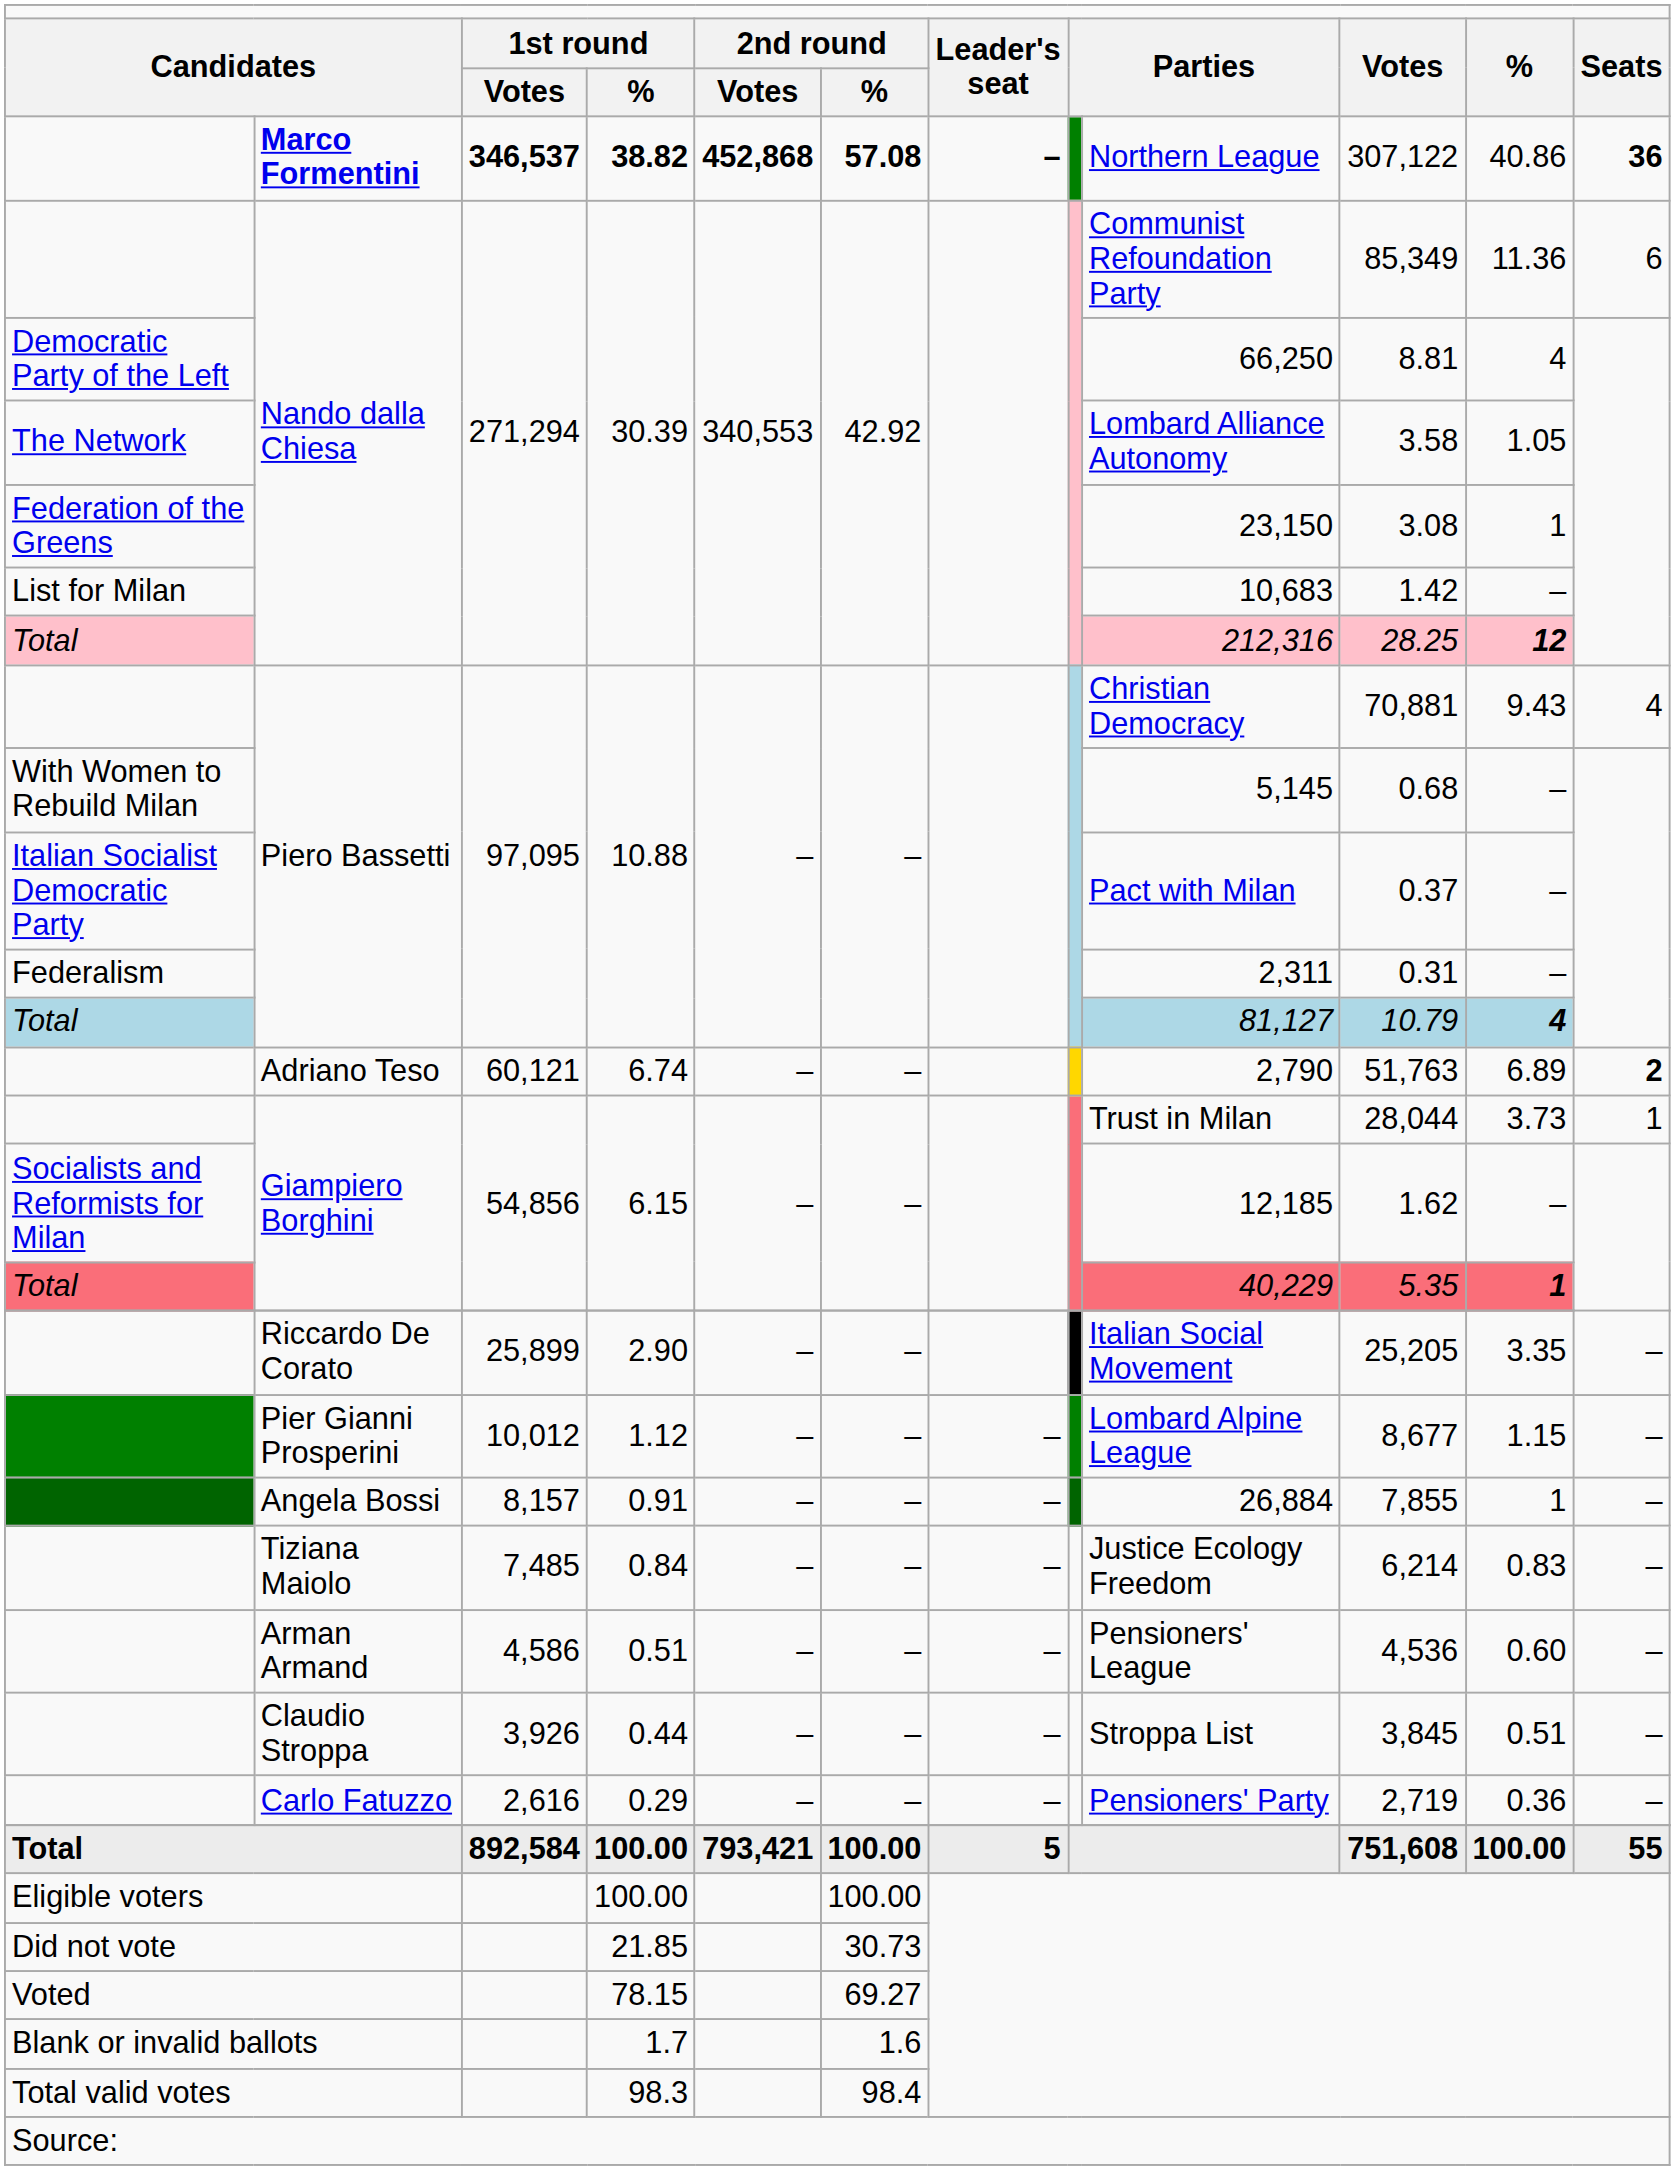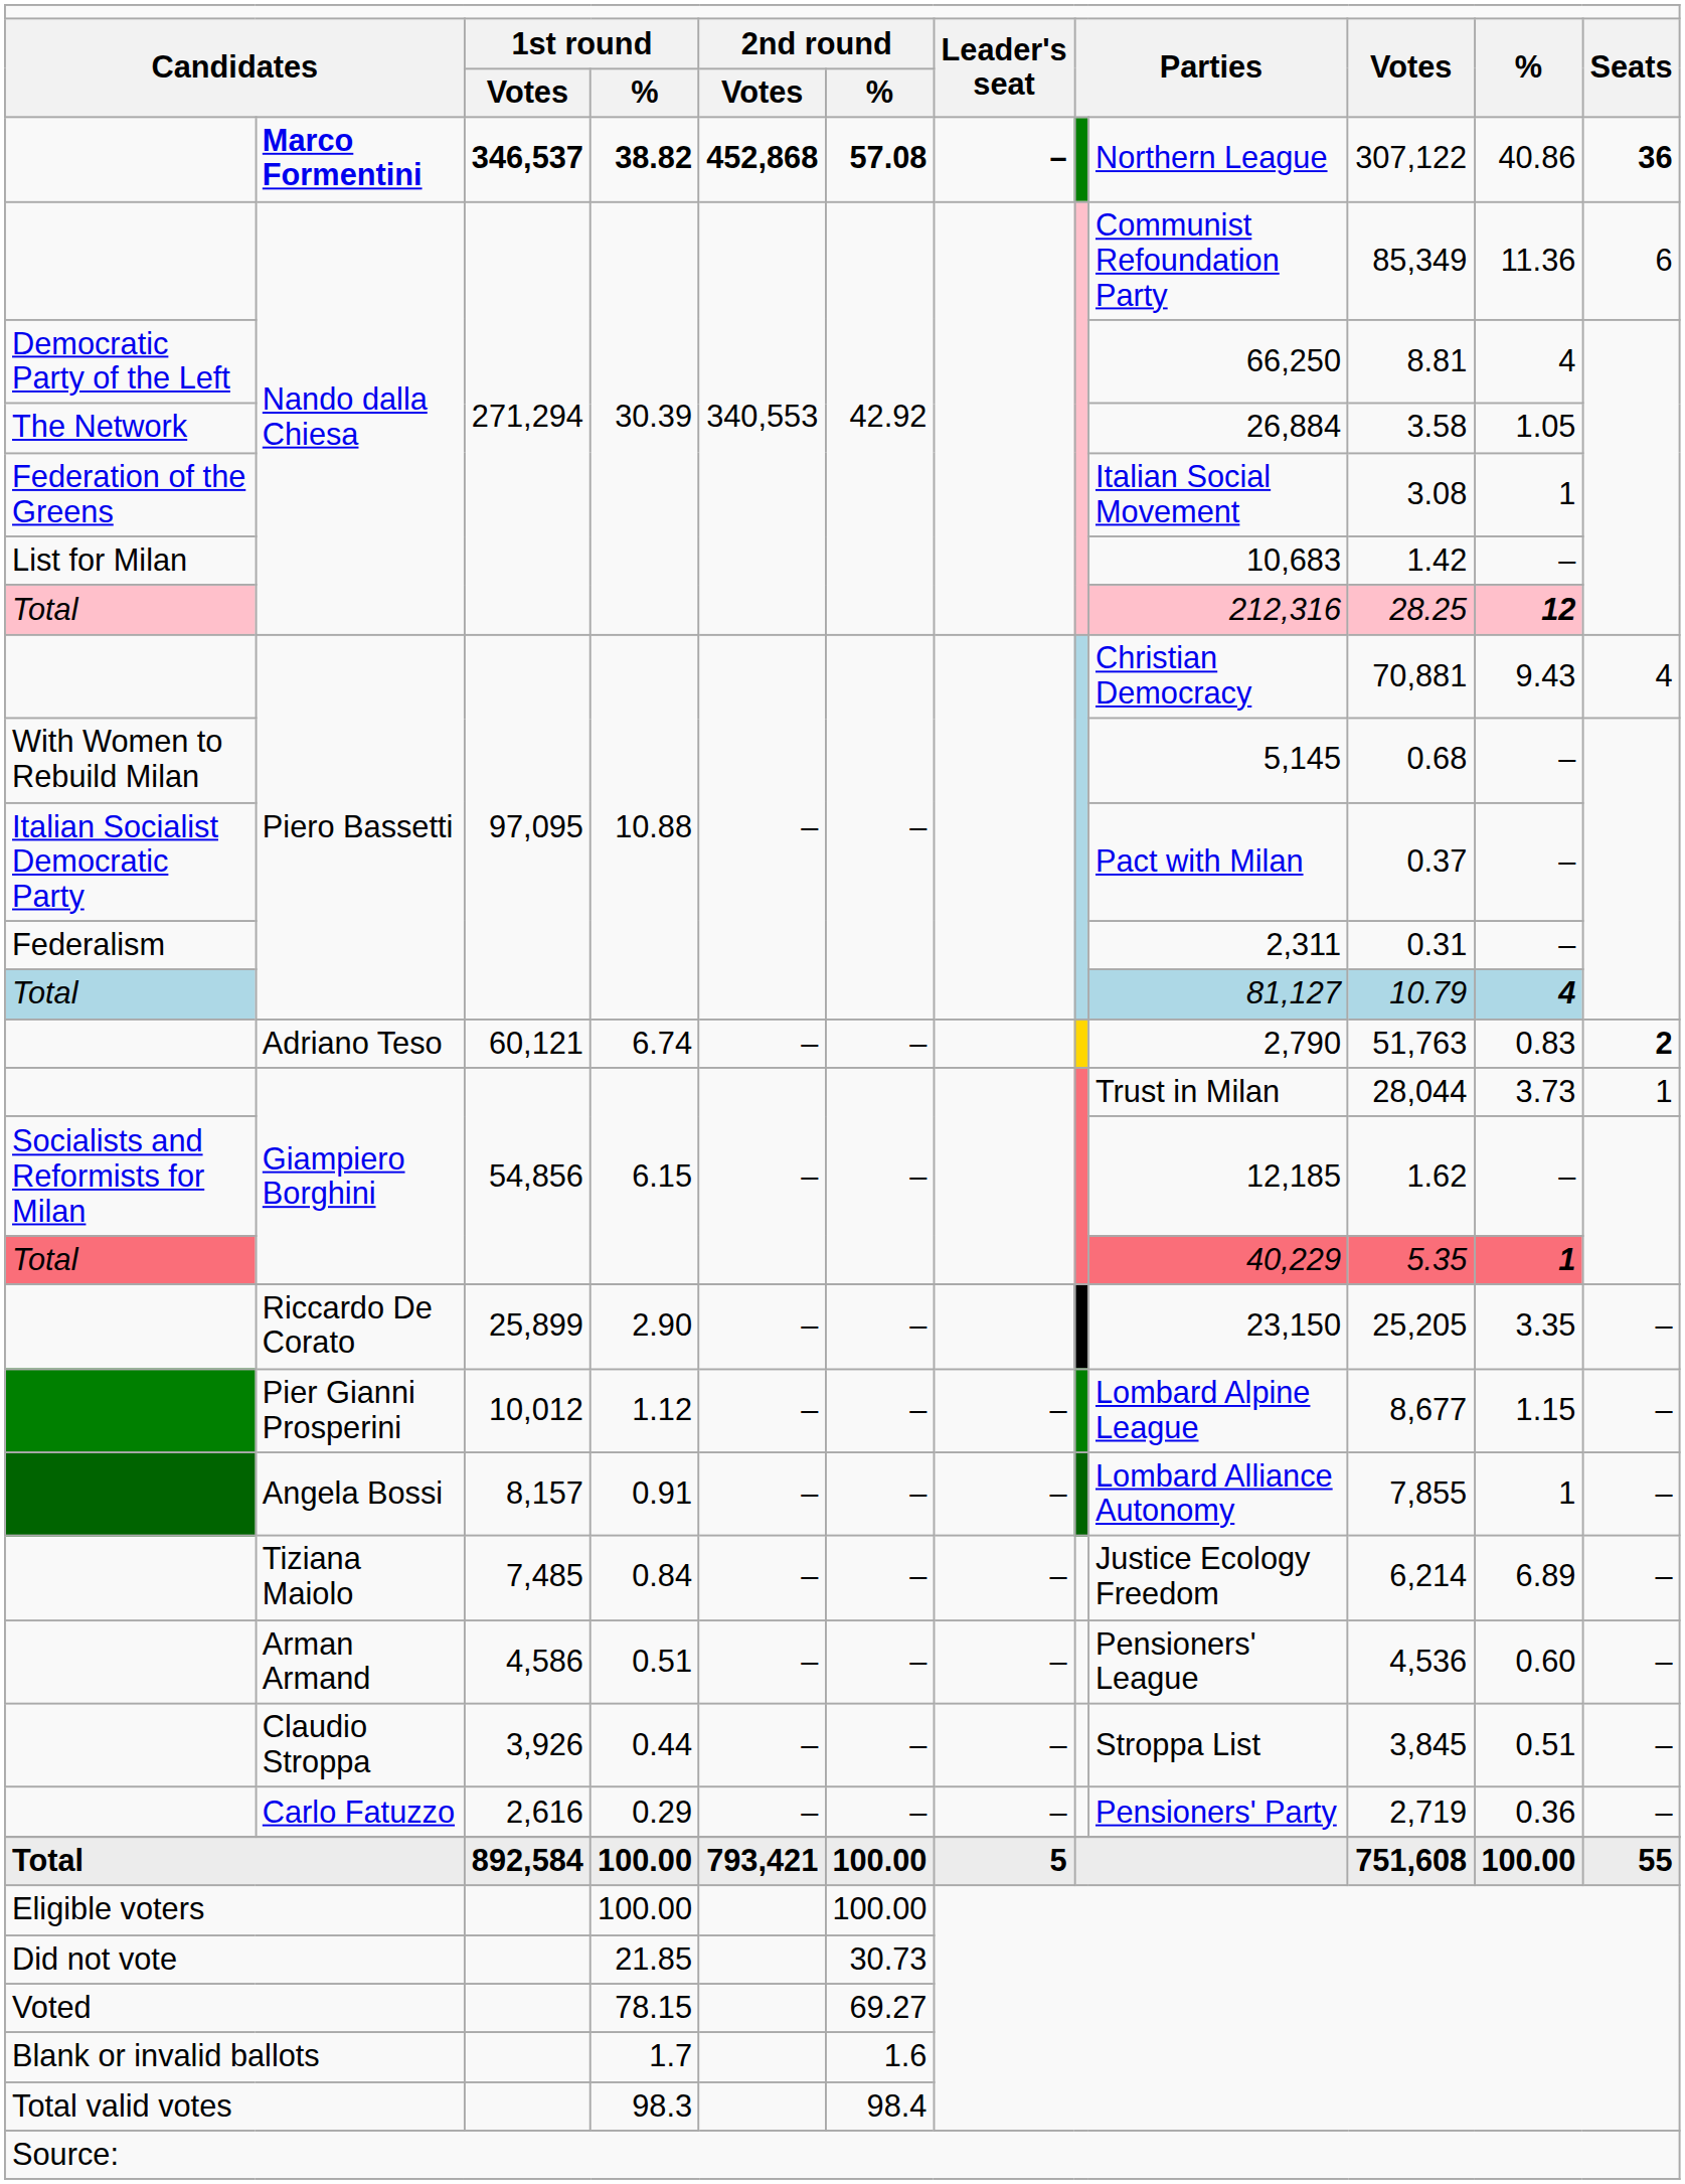The Network / Nando dalla Chiesa | column 9: Lombard Alliance Autonomy -> 26,884
Federation of the Greens / Nando dalla Chiesa | column 9: 23,150 -> Italian Social Movement
Adriano Teso | column 11: 6.89 -> 0.83
Riccardo De Corato | column 9: Italian Social Movement -> 23,150
Angela Bossi | column 9: 26,884 -> Lombard Alliance Autonomy
Tiziana Maiolo | column 11: 0.83 -> 6.89
